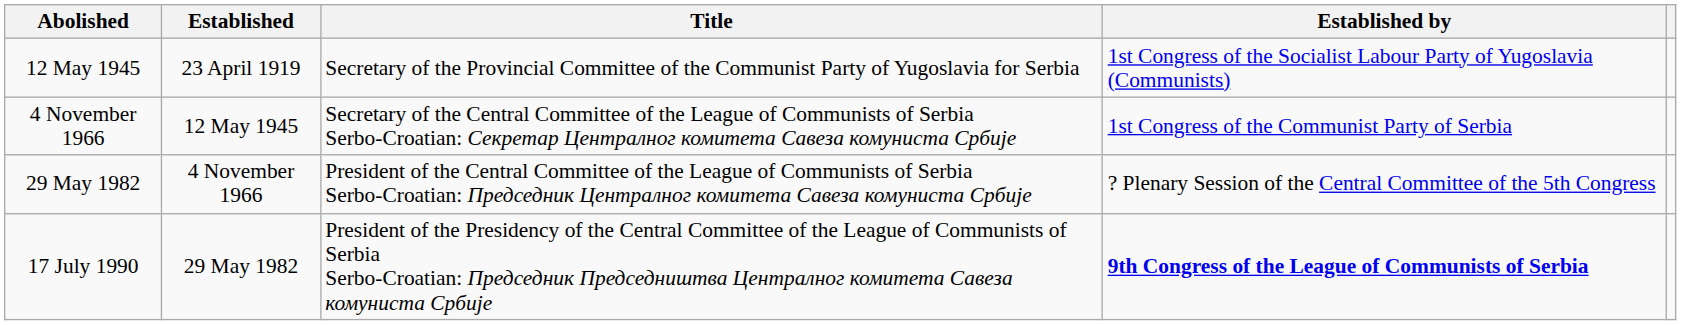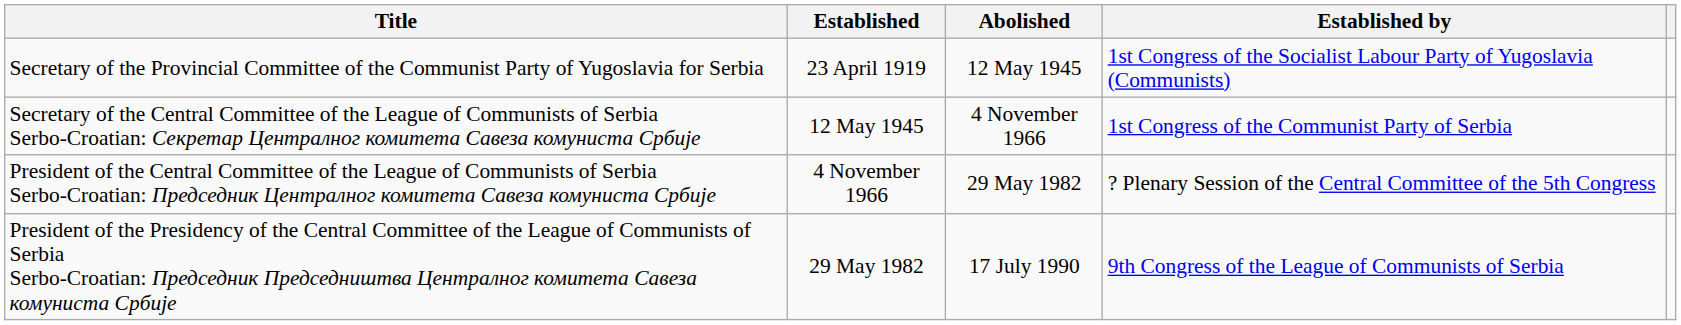columns swapped: Title <-> Abolished
row 5 | Established by: bold -> normal
